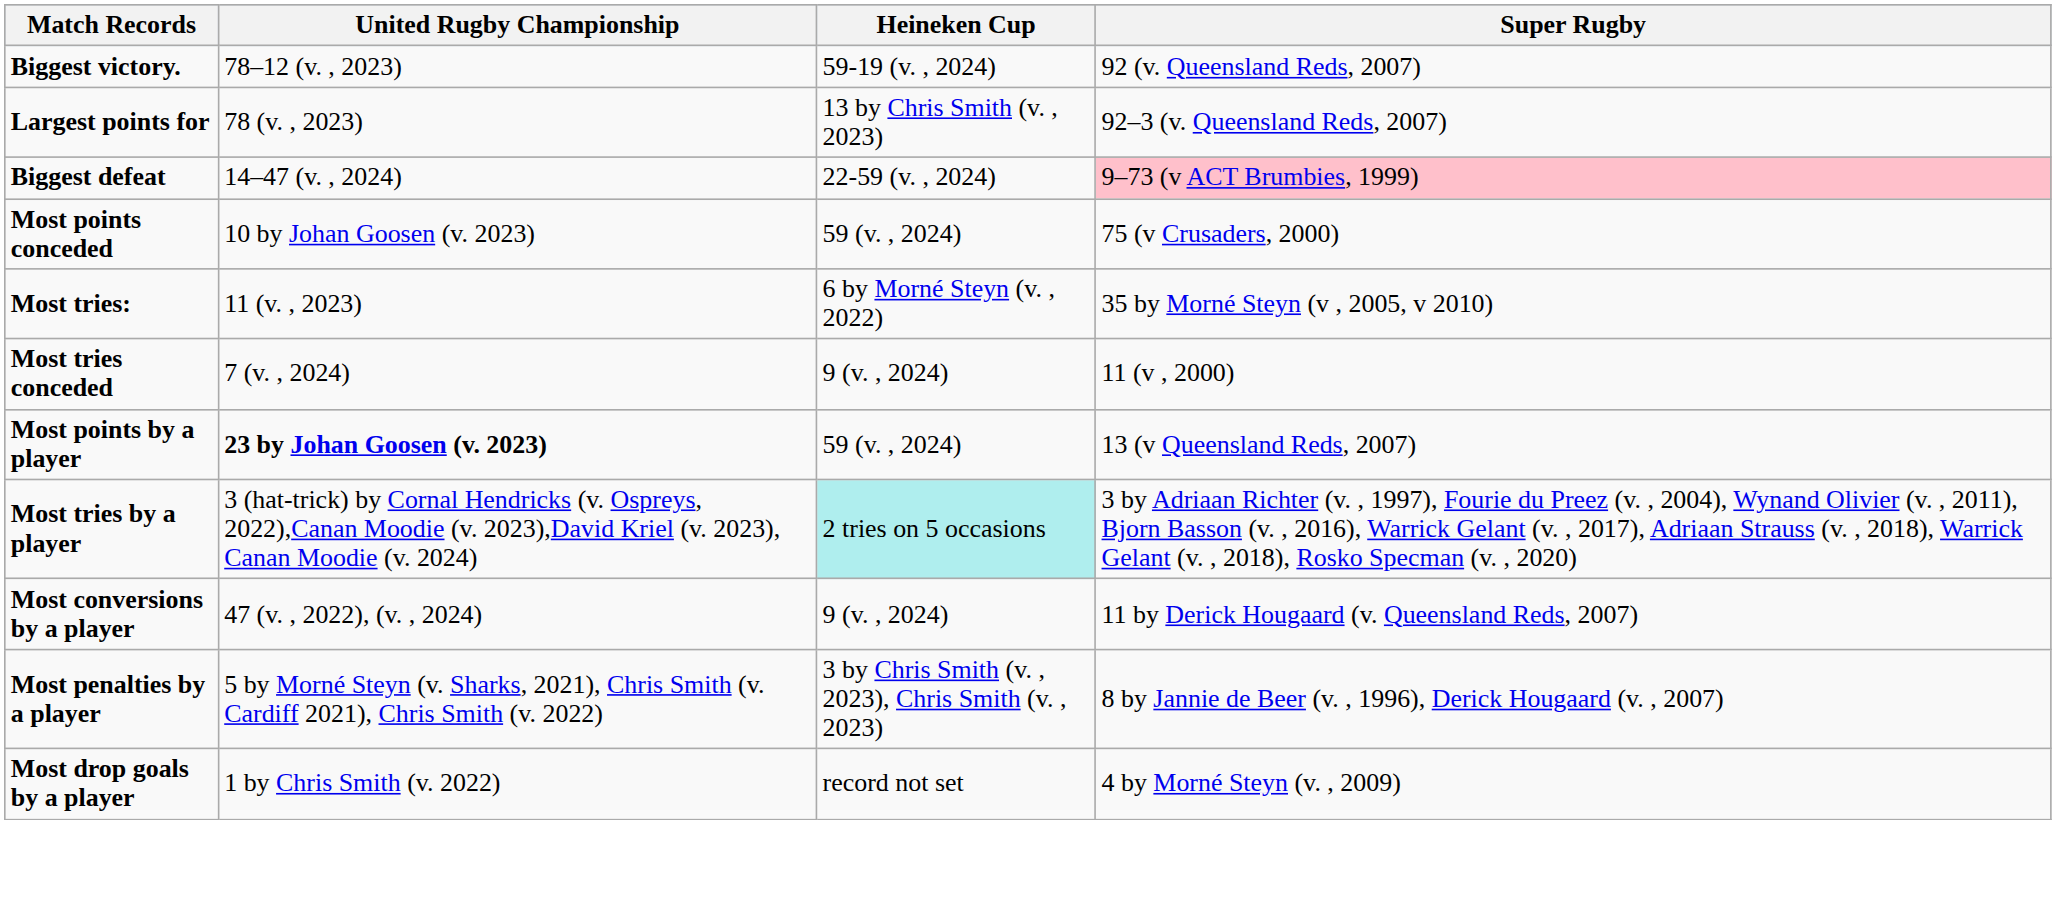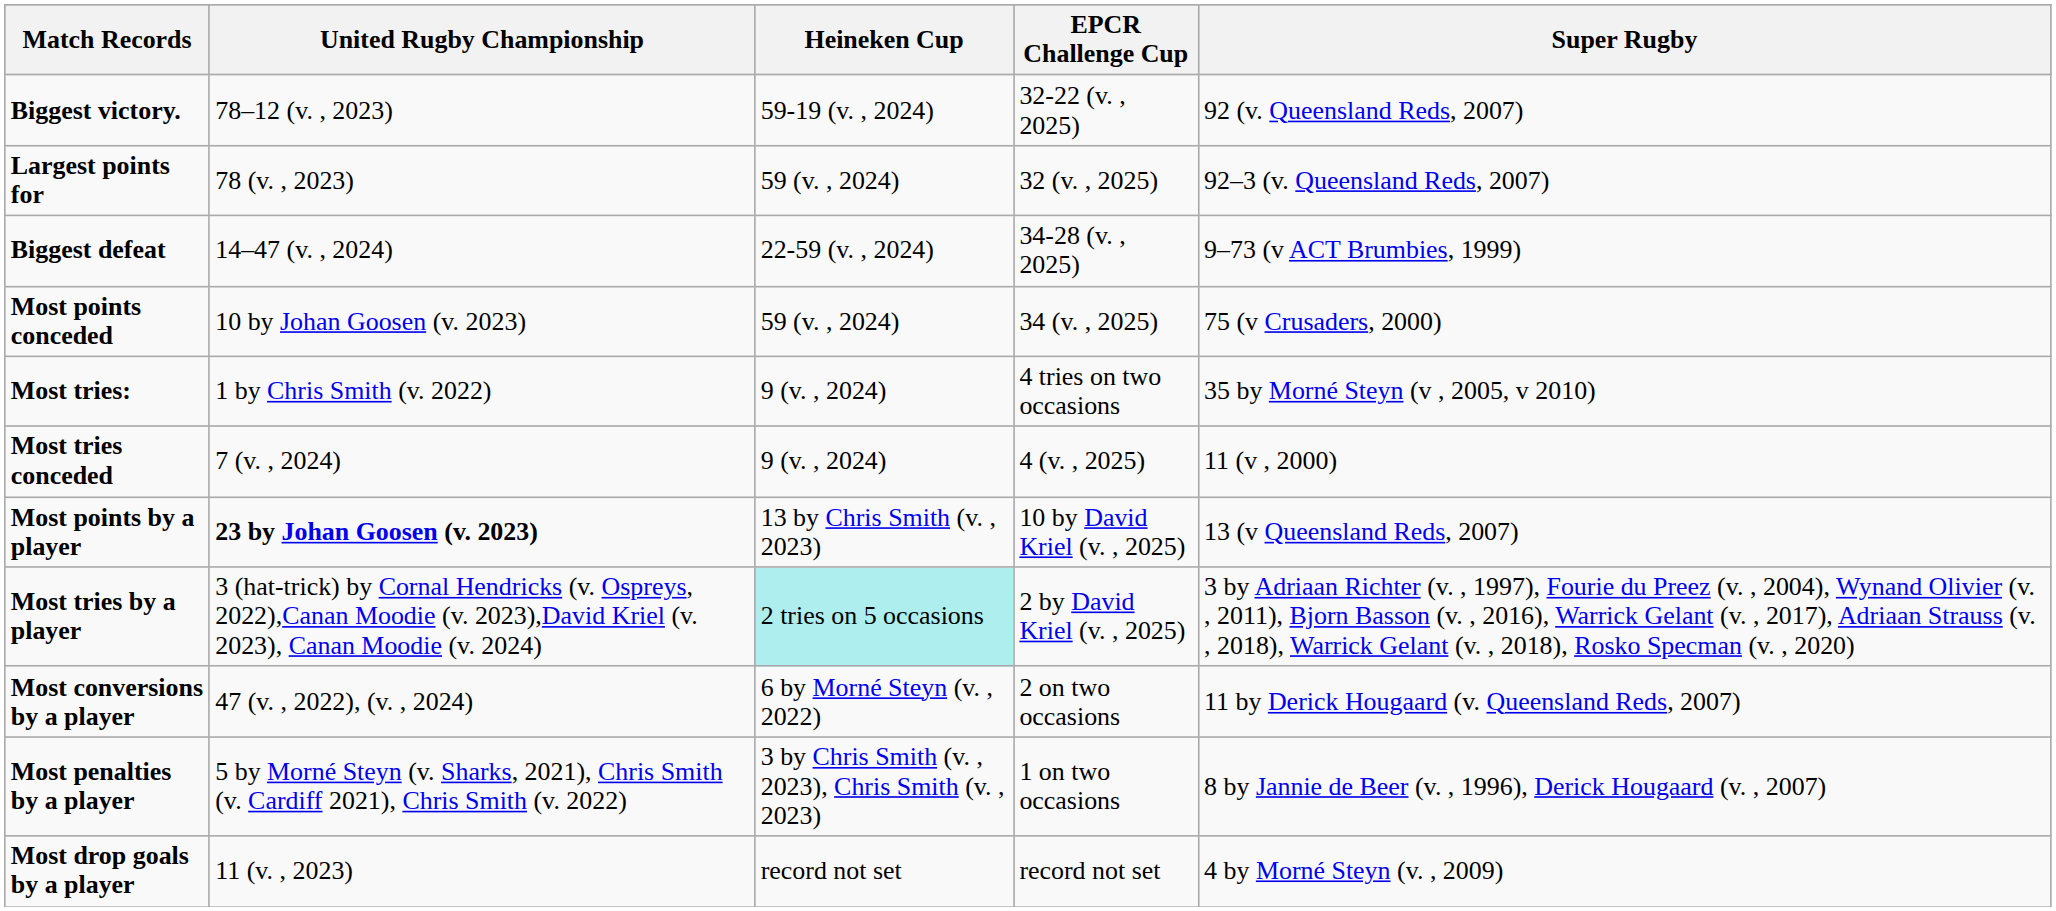+ column: EPCR Challenge Cup | 32-22 (v. , 2025) | 32 (v. , 2025) | 34-28 (v. , 2025) | 34 (v. , 2025) | 4 tries on two occasions | 4 (v. , 2025) | 10 by David Kriel (v. , 2025) | 2 by David Kriel (v. , 2025) | 2 on two occasions | 1 on two occasions | record not set
Largest points for | Heineken Cup: 13 by Chris Smith (v. , 2023) -> 59 (v. , 2024)
Biggest defeat | Super Rugby: pink background -> no background
Most tries: | United Rugby Championship: 11 (v. , 2023) -> 1 by Chris Smith (v. 2022)
Most tries: | Heineken Cup: 6 by Morné Steyn (v. , 2022) -> 9 (v. , 2024)
Most points by a player | Heineken Cup: 59 (v. , 2024) -> 13 by Chris Smith (v. , 2023)
Most conversions by a player | Heineken Cup: 9 (v. , 2024) -> 6 by Morné Steyn (v. , 2022)
Most drop goals by a player | United Rugby Championship: 1 by Chris Smith (v. 2022) -> 11 (v. , 2023)
